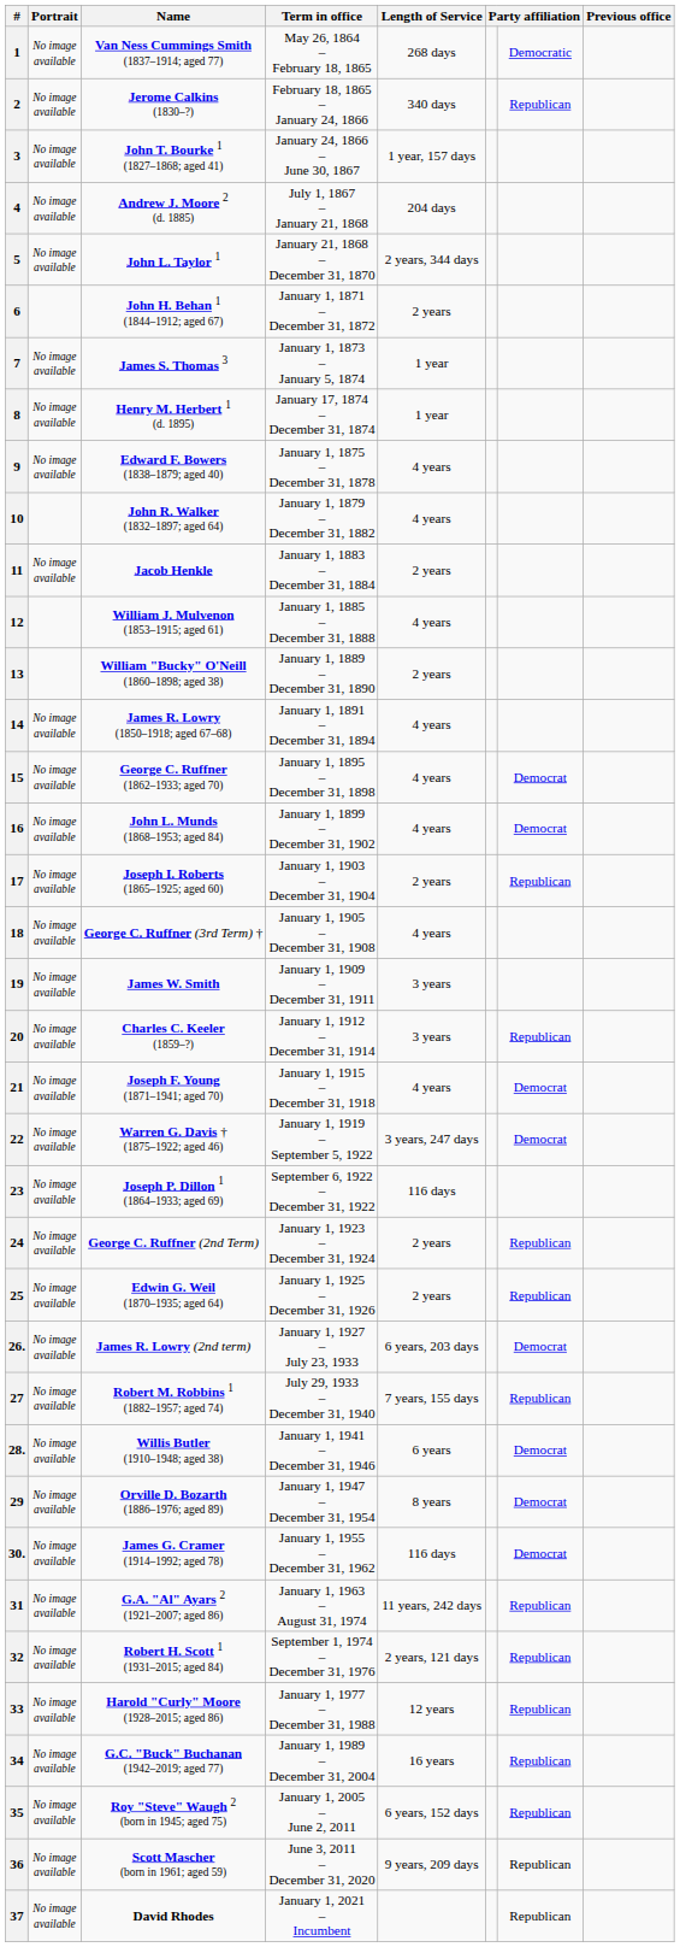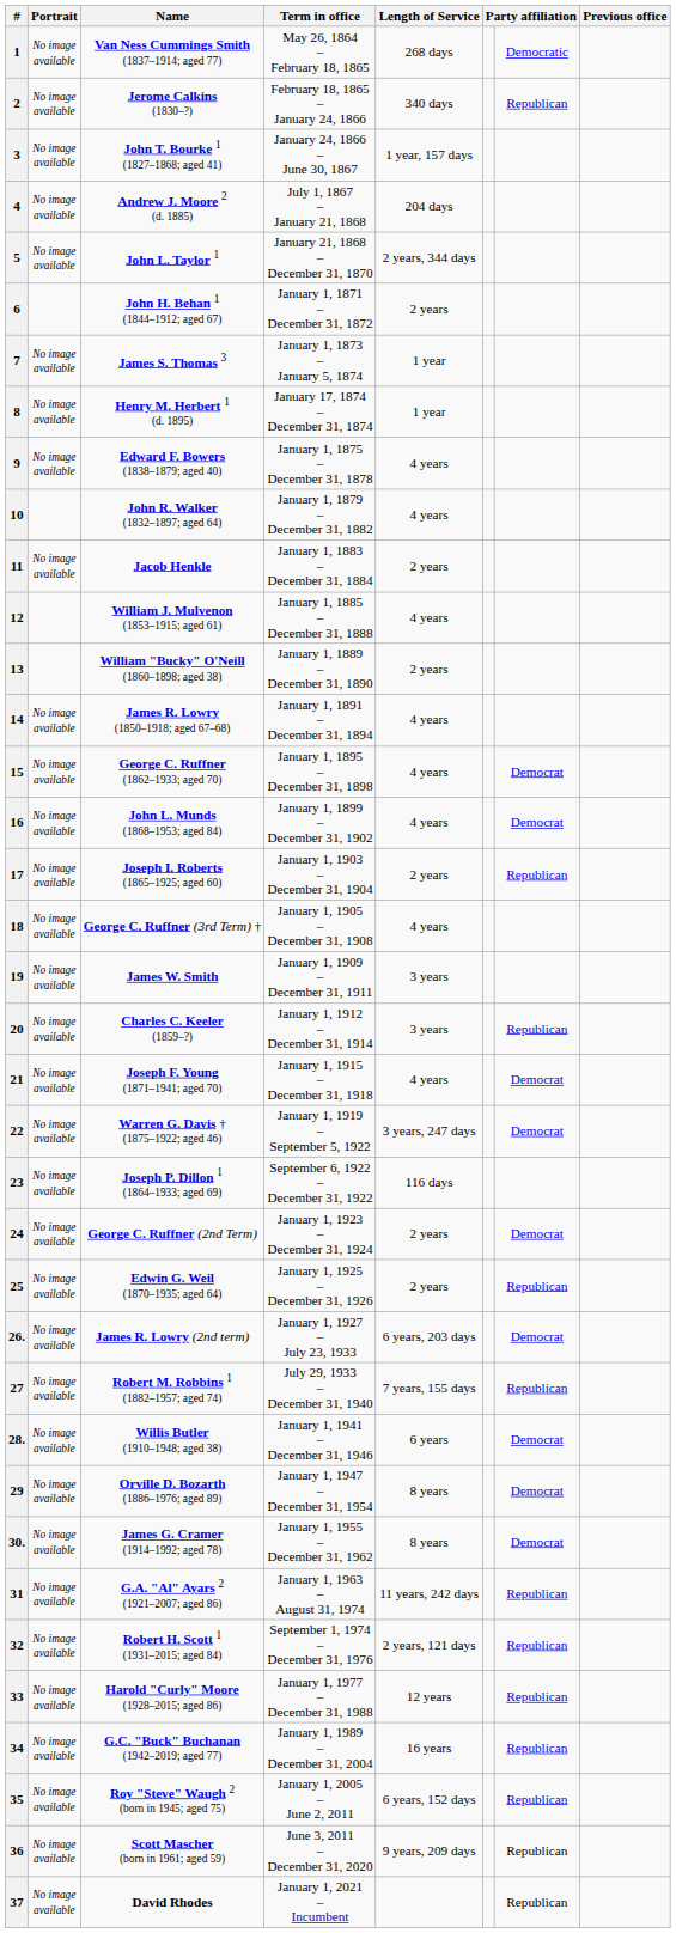24 | column 7: Republican -> Democrat
30. | Length of Service: 116 days -> 8 years
